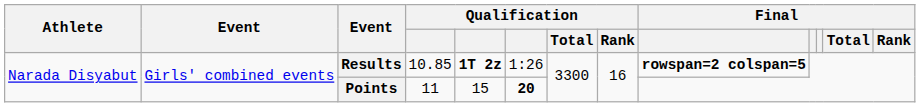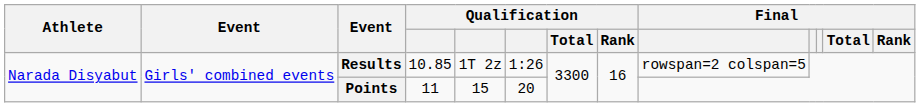row 3 | column 5: bold -> normal
row 3 | column 9: bold -> normal
row 4 | column 6: bold -> normal
